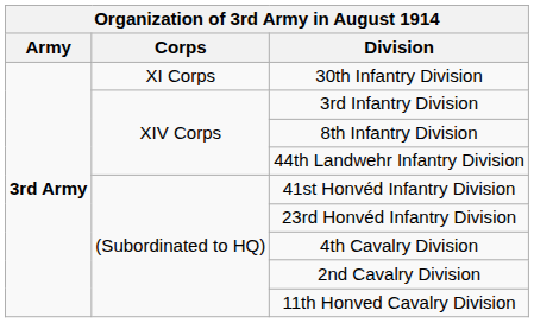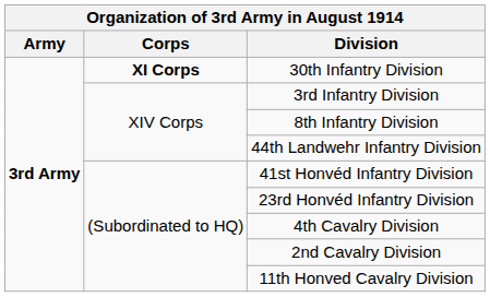30th Infantry Division | Corps: normal -> bold
